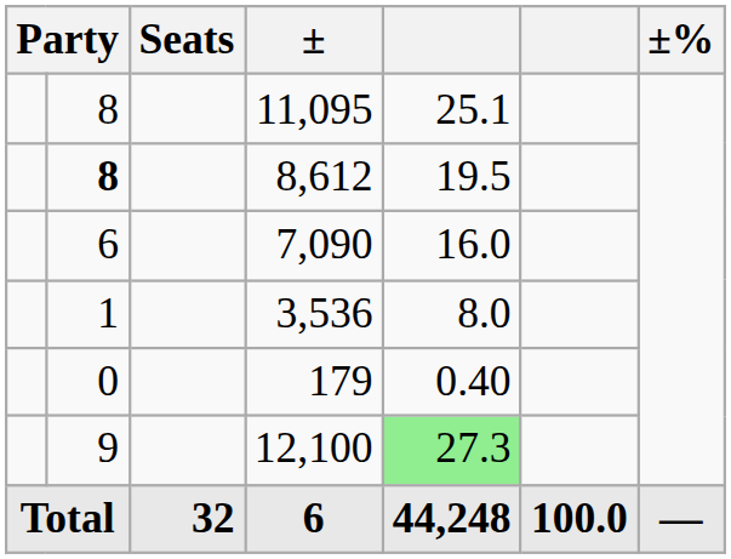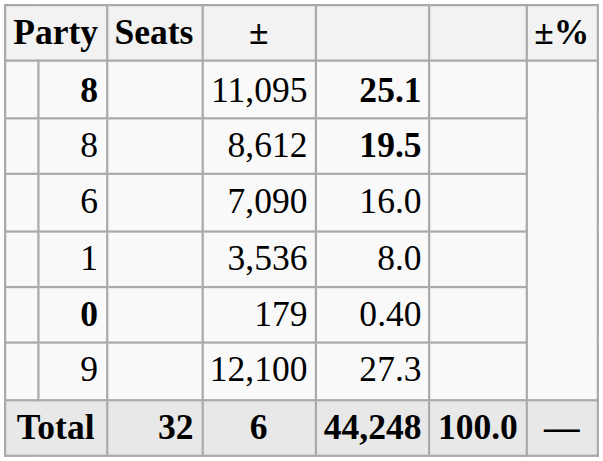11,095 | column 2: normal -> bold
11,095 | column 5: normal -> bold
8,612 | column 2: bold -> normal
8,612 | column 5: normal -> bold
179 | column 2: normal -> bold
12,100 | column 5: lightgreen background -> no background
